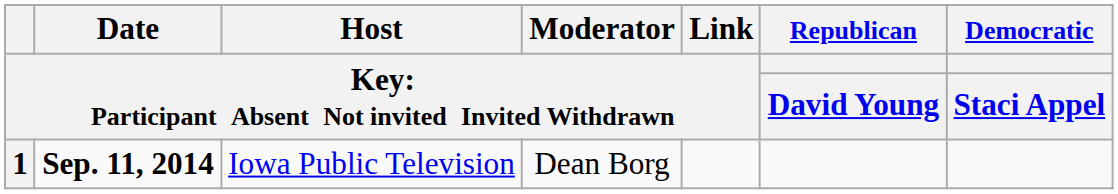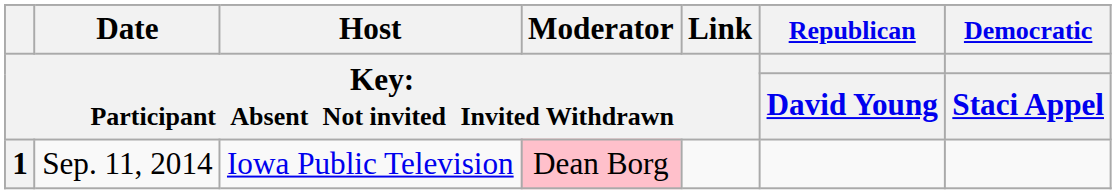1 | column 2: bold -> normal
1 | column 4: no background -> pink background
